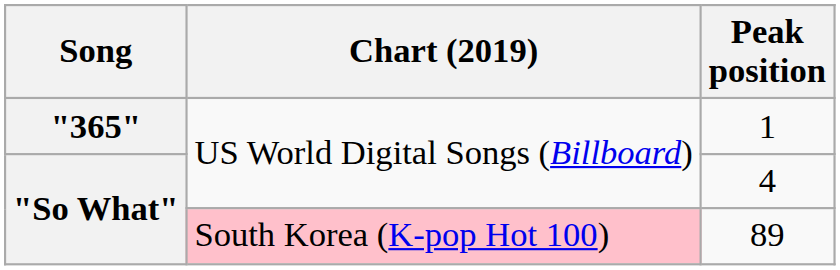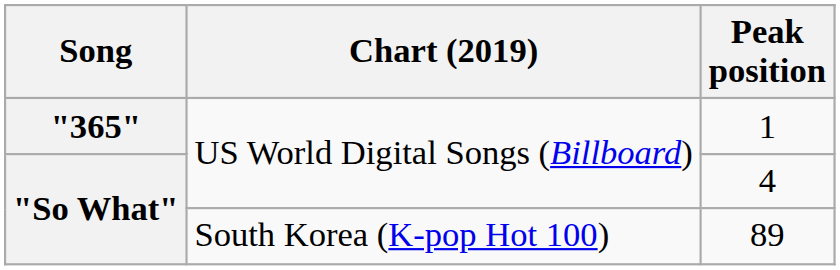89 | Chart (2019): pink background -> no background
